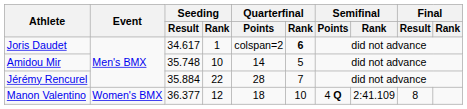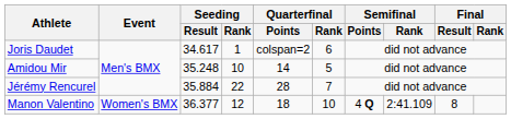Joris Daudet | Quarterfinal / Rank: bold -> normal
Amidou Mir | Seeding / Result: 35.748 -> 35.248
